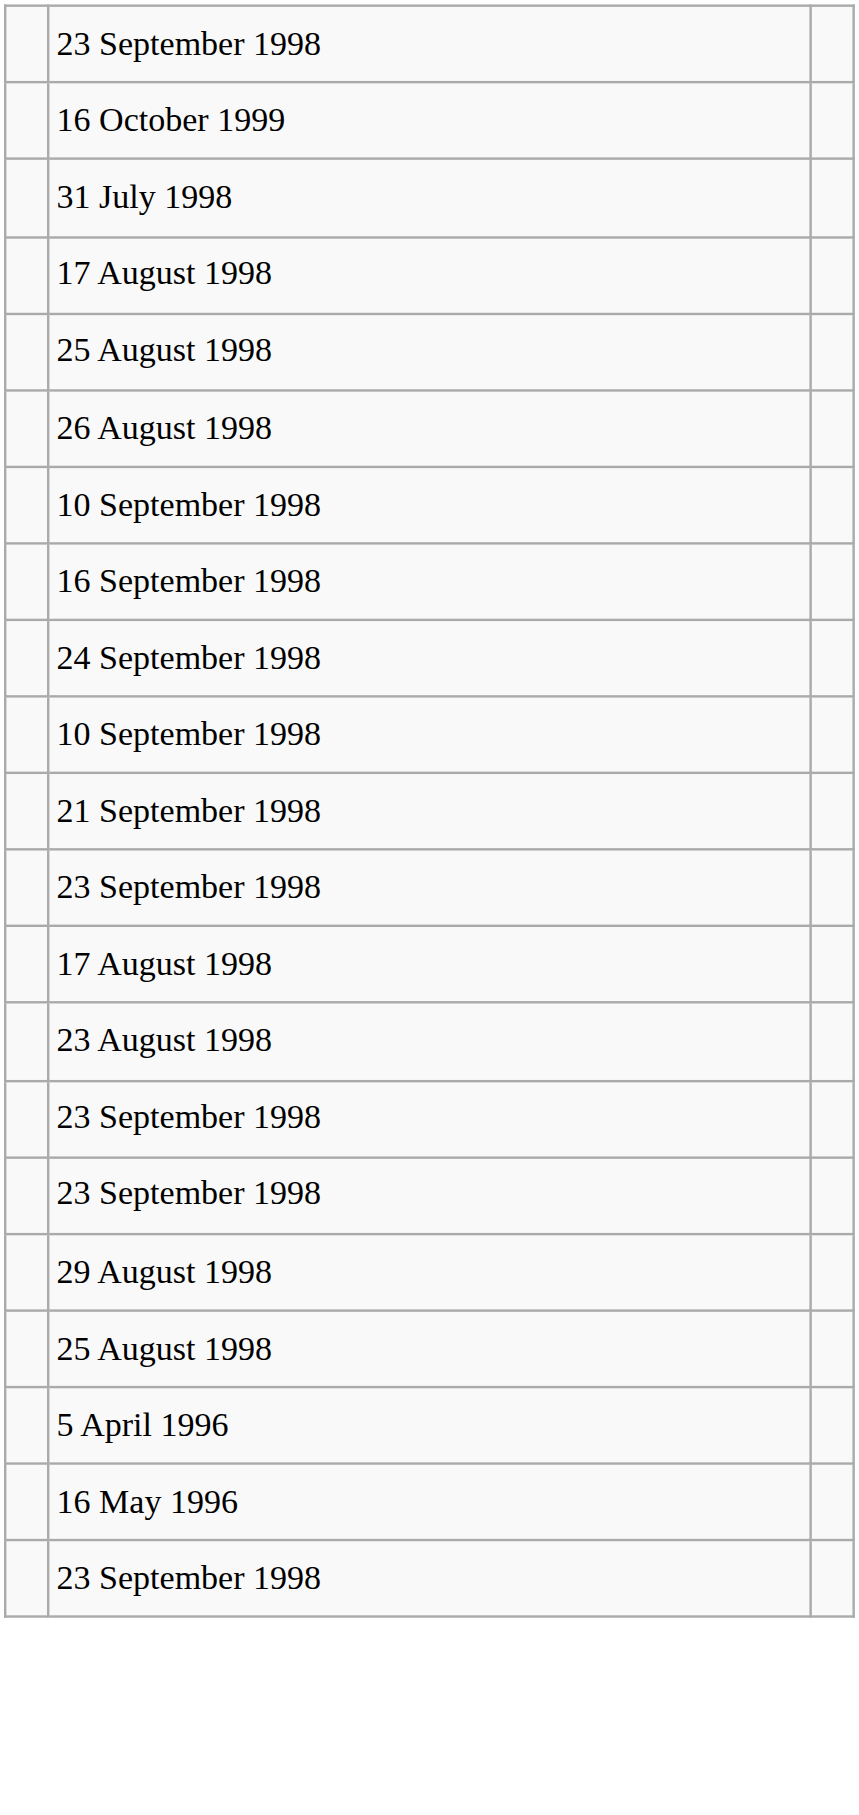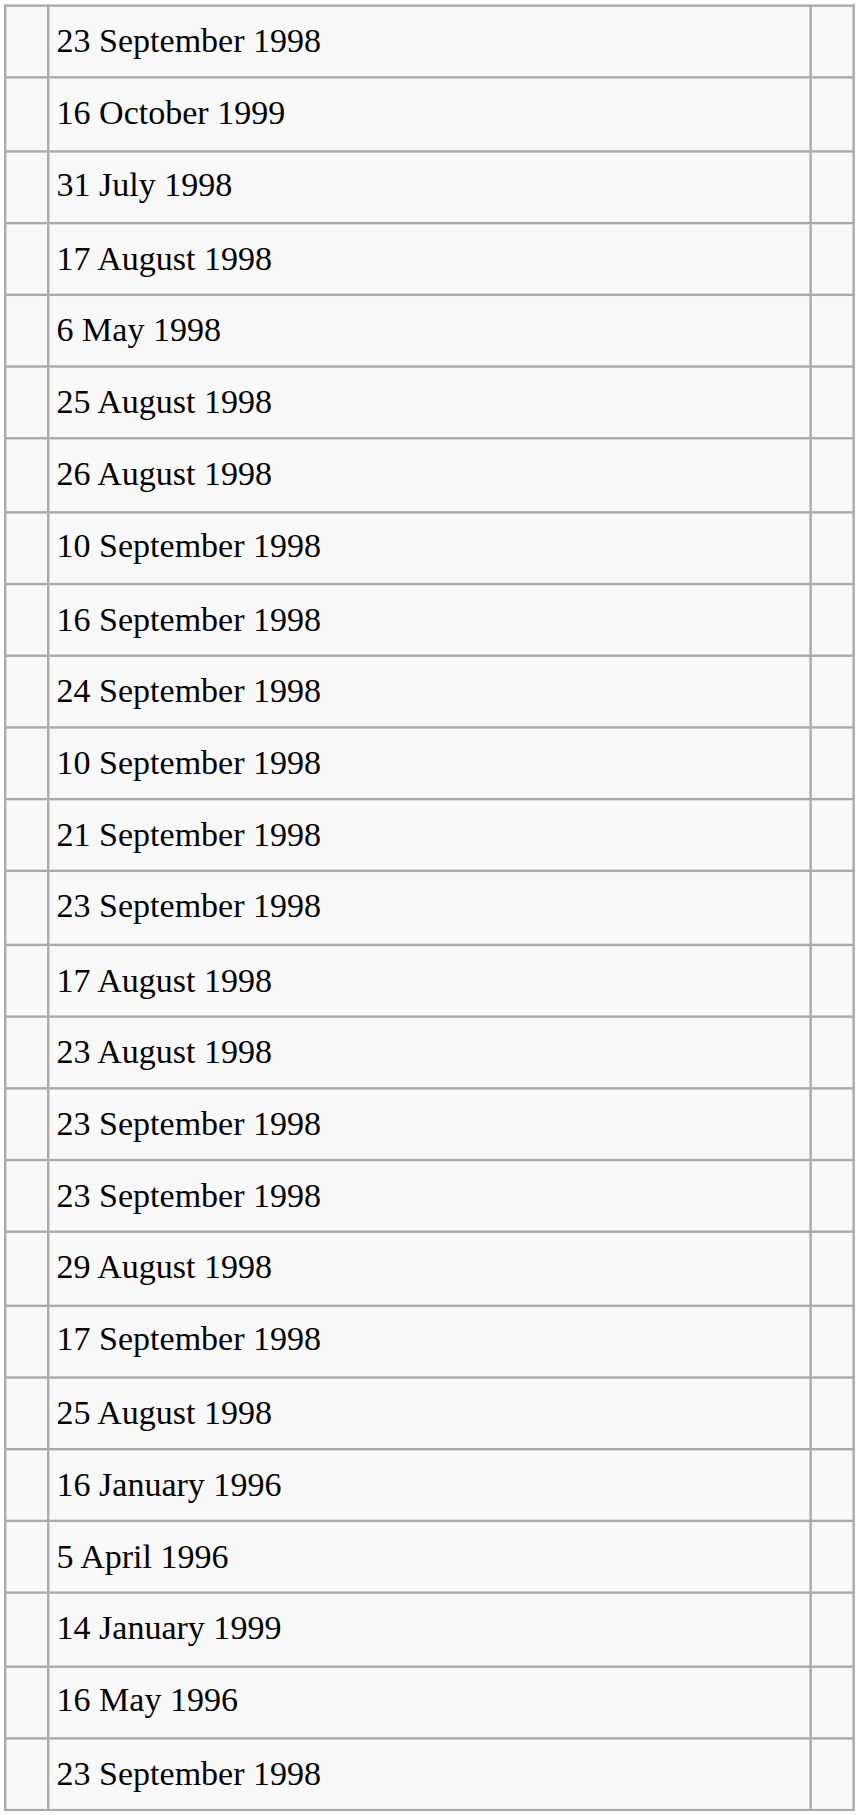+ row: 6 May 1998
+ row: 17 September 1998
+ row: 16 January 1996
+ row: 14 January 1999
